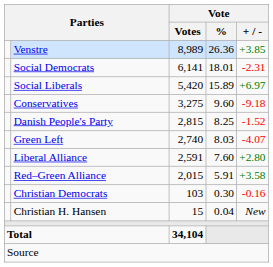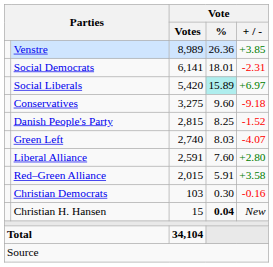Social Liberals | Vote / %: no background -> paleturquoise background
Christian H. Hansen | Vote / %: normal -> bold
